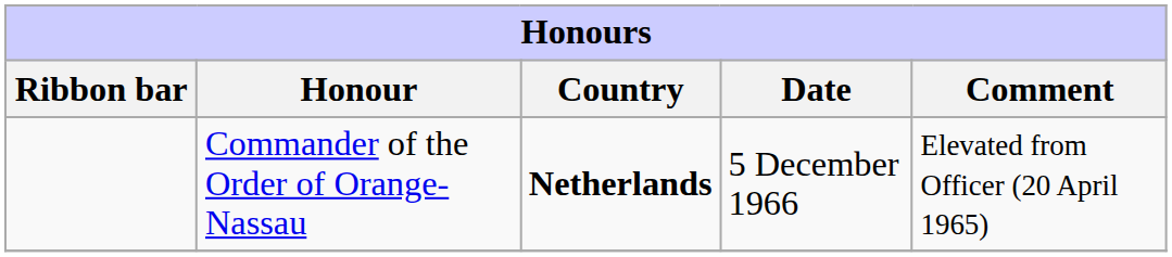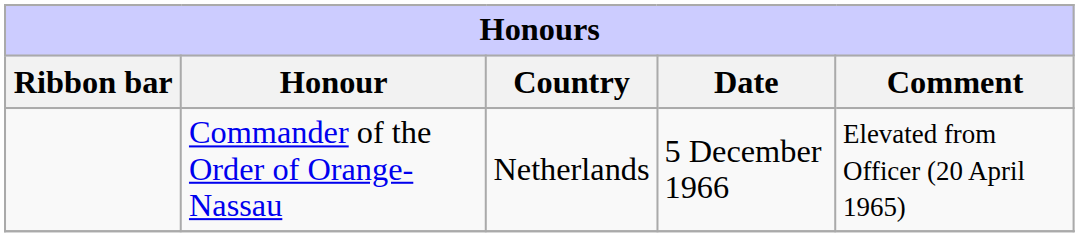Commander of the Order of Orange-Nassau | Country: bold -> normal
